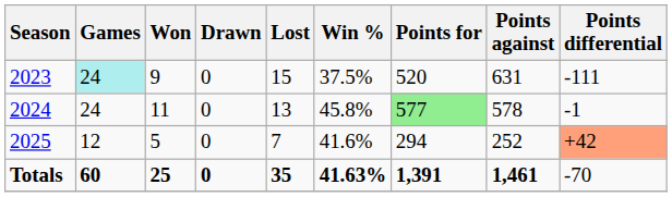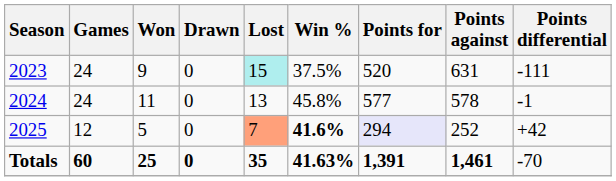2023 | Games: paleturquoise background -> no background
2023 | Lost: no background -> paleturquoise background
2024 | Points for: lightgreen background -> no background
2025 | Lost: no background -> lightsalmon background
2025 | Win %: normal -> bold
2025 | Points for: no background -> lavender background
2025 | Points differential: lightsalmon background -> no background
